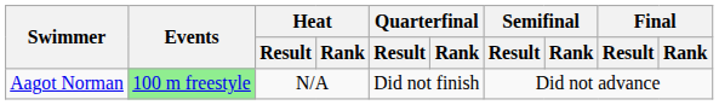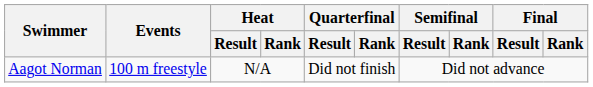Aagot Norman | Events: lightgreen background -> no background
